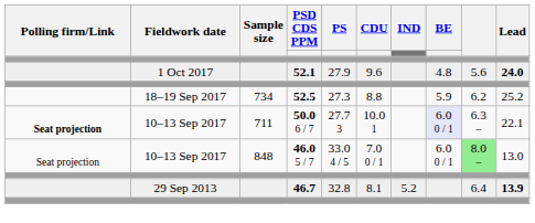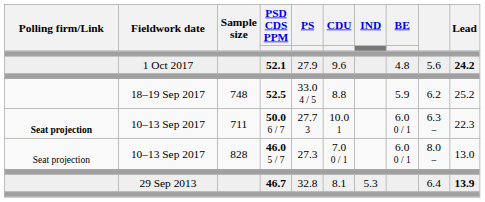52.1 | Lead: 24.0 -> 24.2
52.5 | Sample size: 734 -> 748
52.5 | PS: 27.3 -> 33.0 4 / 5
50.0 6 / 7 | BE: lavender background -> no background
50.0 6 / 7 | Lead: 22.1 -> 22.3
46.0 5 / 7 | Sample size: 848 -> 828
46.0 5 / 7 | PS: 33.0 4 / 5 -> 27.3
46.0 5 / 7 | column 9: lightgreen background -> no background
46.7 | IND: 5.2 -> 5.3
